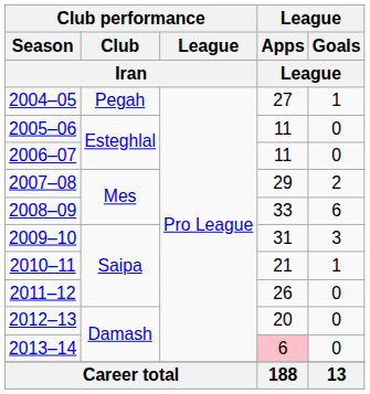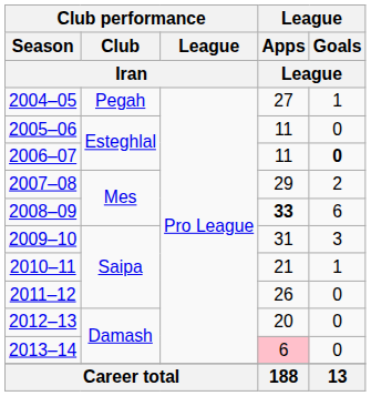2006–07 | League / Goals / League: normal -> bold
2008–09 | League / Apps / League: normal -> bold
